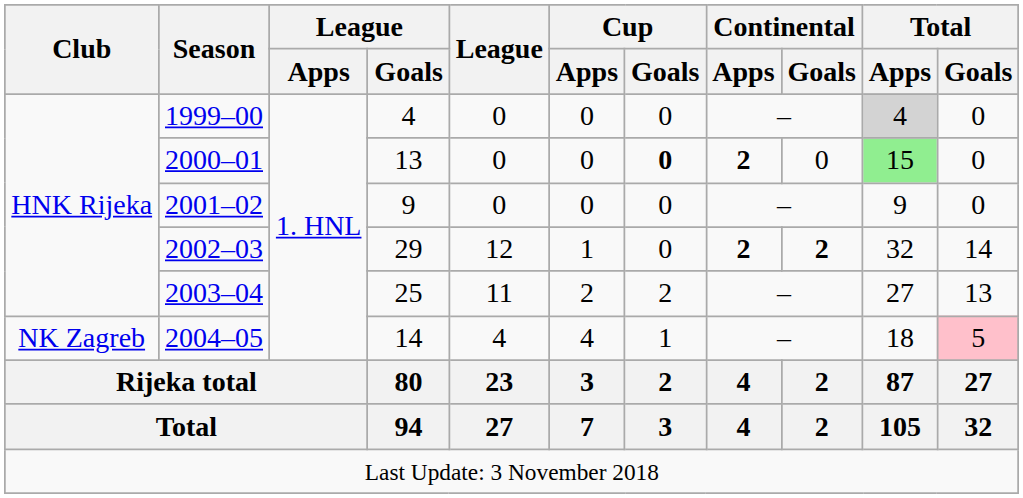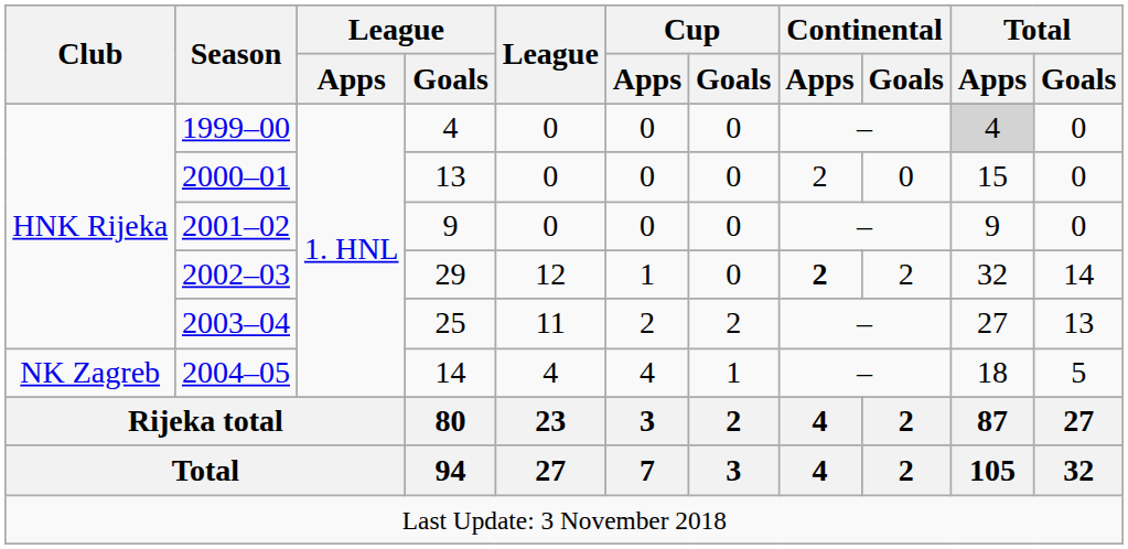2000–01 | Cup / Goals: bold -> normal
2000–01 | Continental / Apps: bold -> normal
2000–01 | Total / Apps: lightgreen background -> no background
2002–03 | Continental / Goals: bold -> normal
2004–05 | Total / Goals: pink background -> no background
